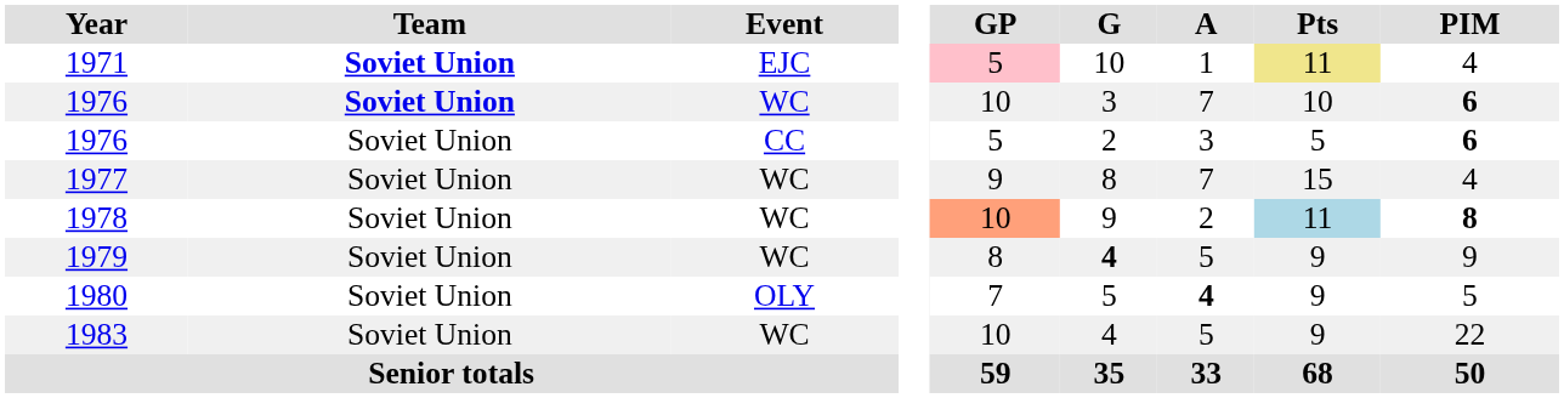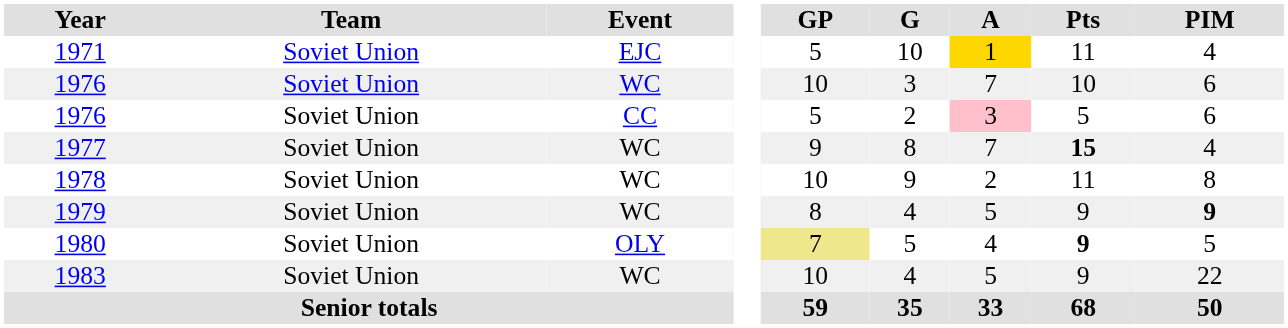1971 | Team: bold -> normal
1971 | GP: pink background -> no background
1971 | A: no background -> gold background
1971 | Pts: khaki background -> no background
1976 / WC | Team: bold -> normal
1976 / WC | PIM: bold -> normal
1976 / CC | A: no background -> pink background
1976 / CC | PIM: bold -> normal
1977 | Pts: normal -> bold
1978 | GP: lightsalmon background -> no background
1978 | Pts: lightblue background -> no background
1978 | PIM: bold -> normal
1979 | G: bold -> normal
1979 | PIM: normal -> bold
1980 | GP: no background -> khaki background
1980 | A: bold -> normal
1980 | Pts: normal -> bold
